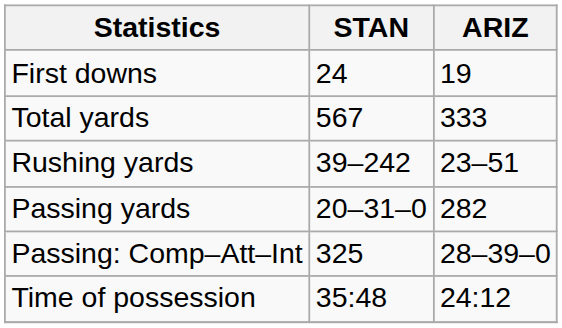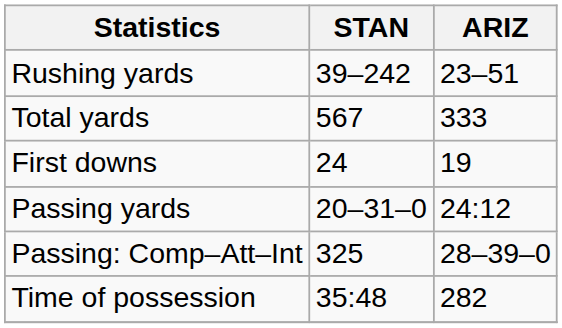rows swapped: First downs <-> Rushing yards
Passing yards | ARIZ: 282 -> 24:12
Time of possession | ARIZ: 24:12 -> 282
